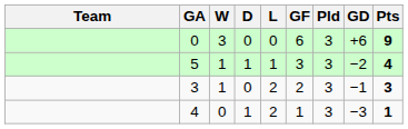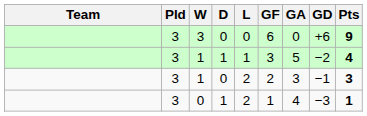columns swapped: Pld <-> GA
